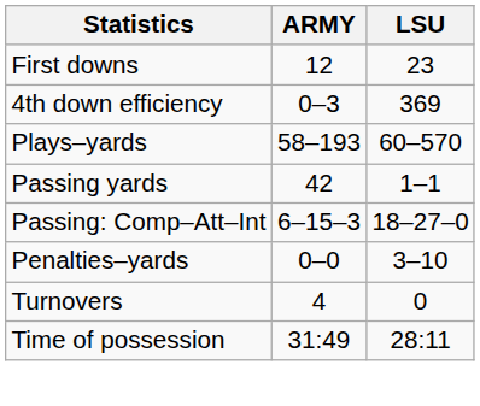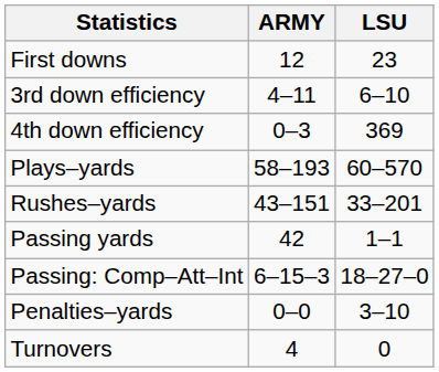+ row: 3rd down efficiency | 4–11 | 6–10
+ row: Rushes–yards | 43–151 | 33–201
- row: Time of possession | 31:49 | 28:11
